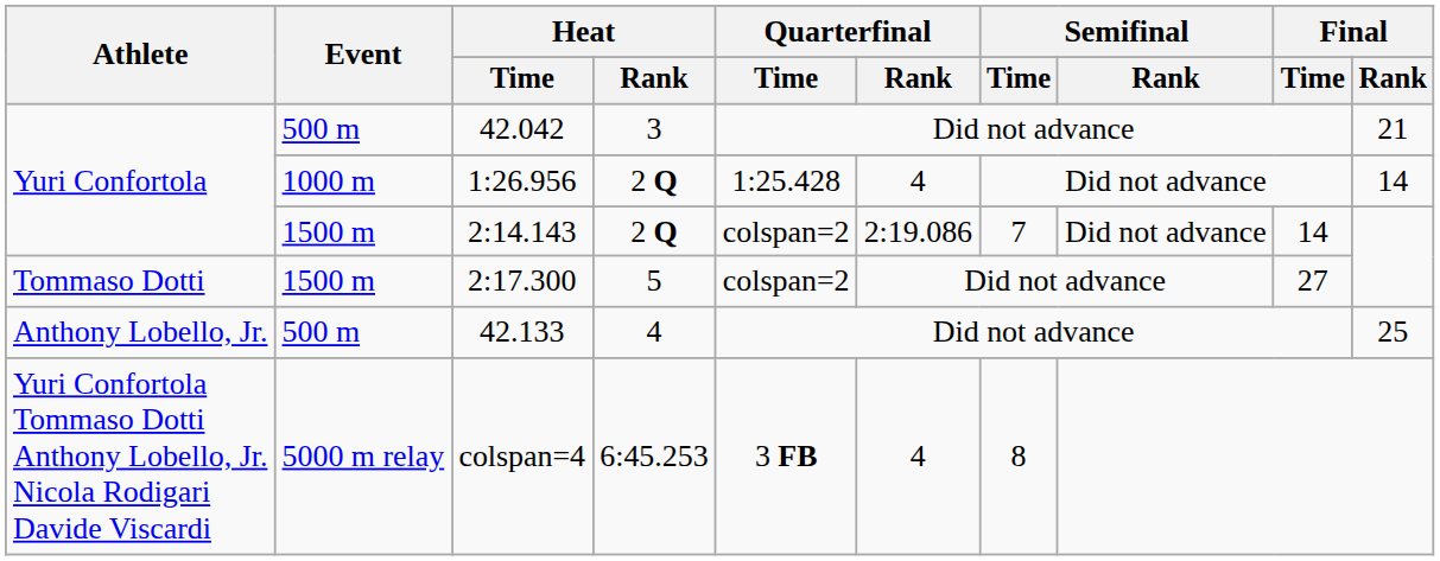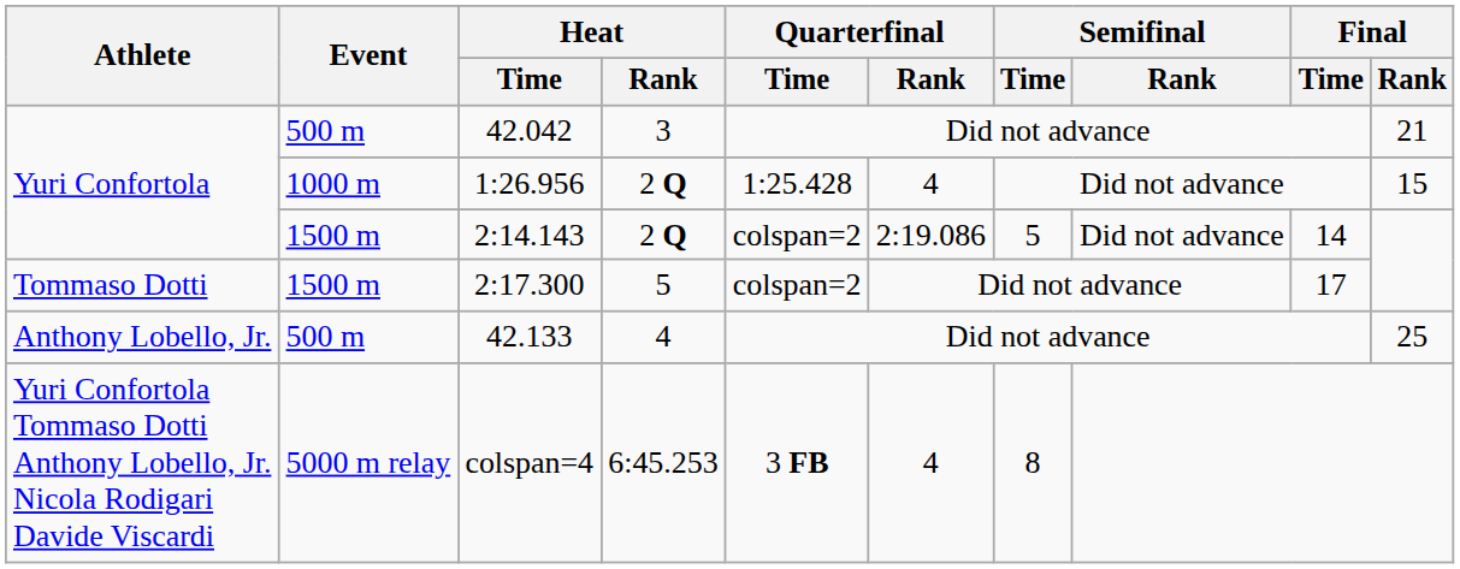1:26.956 | Final / Rank: 14 -> 15
2:14.143 | Semifinal / Time: 7 -> 5
2:17.300 | Final / Time: 27 -> 17
